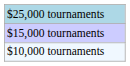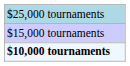row 3 | column 1: normal -> bold
